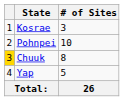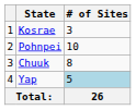Chuuk | column 1: gold background -> no background
Yap | # of Sites: no background -> lightblue background
